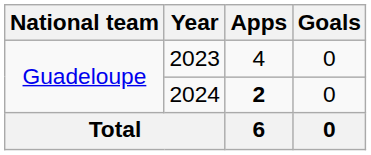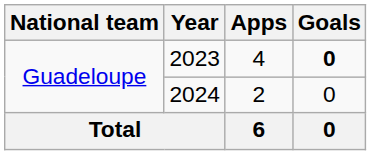2023 | Goals: normal -> bold
2024 | Apps: bold -> normal
